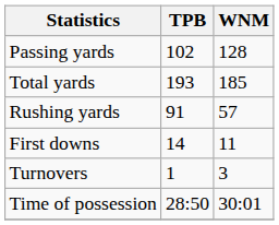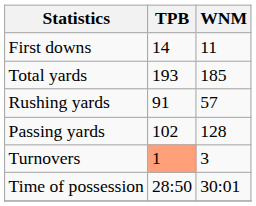rows swapped: First downs <-> Passing yards
Turnovers | TPB: no background -> lightsalmon background
